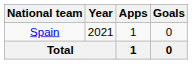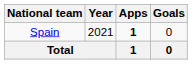Spain | Apps: normal -> bold
